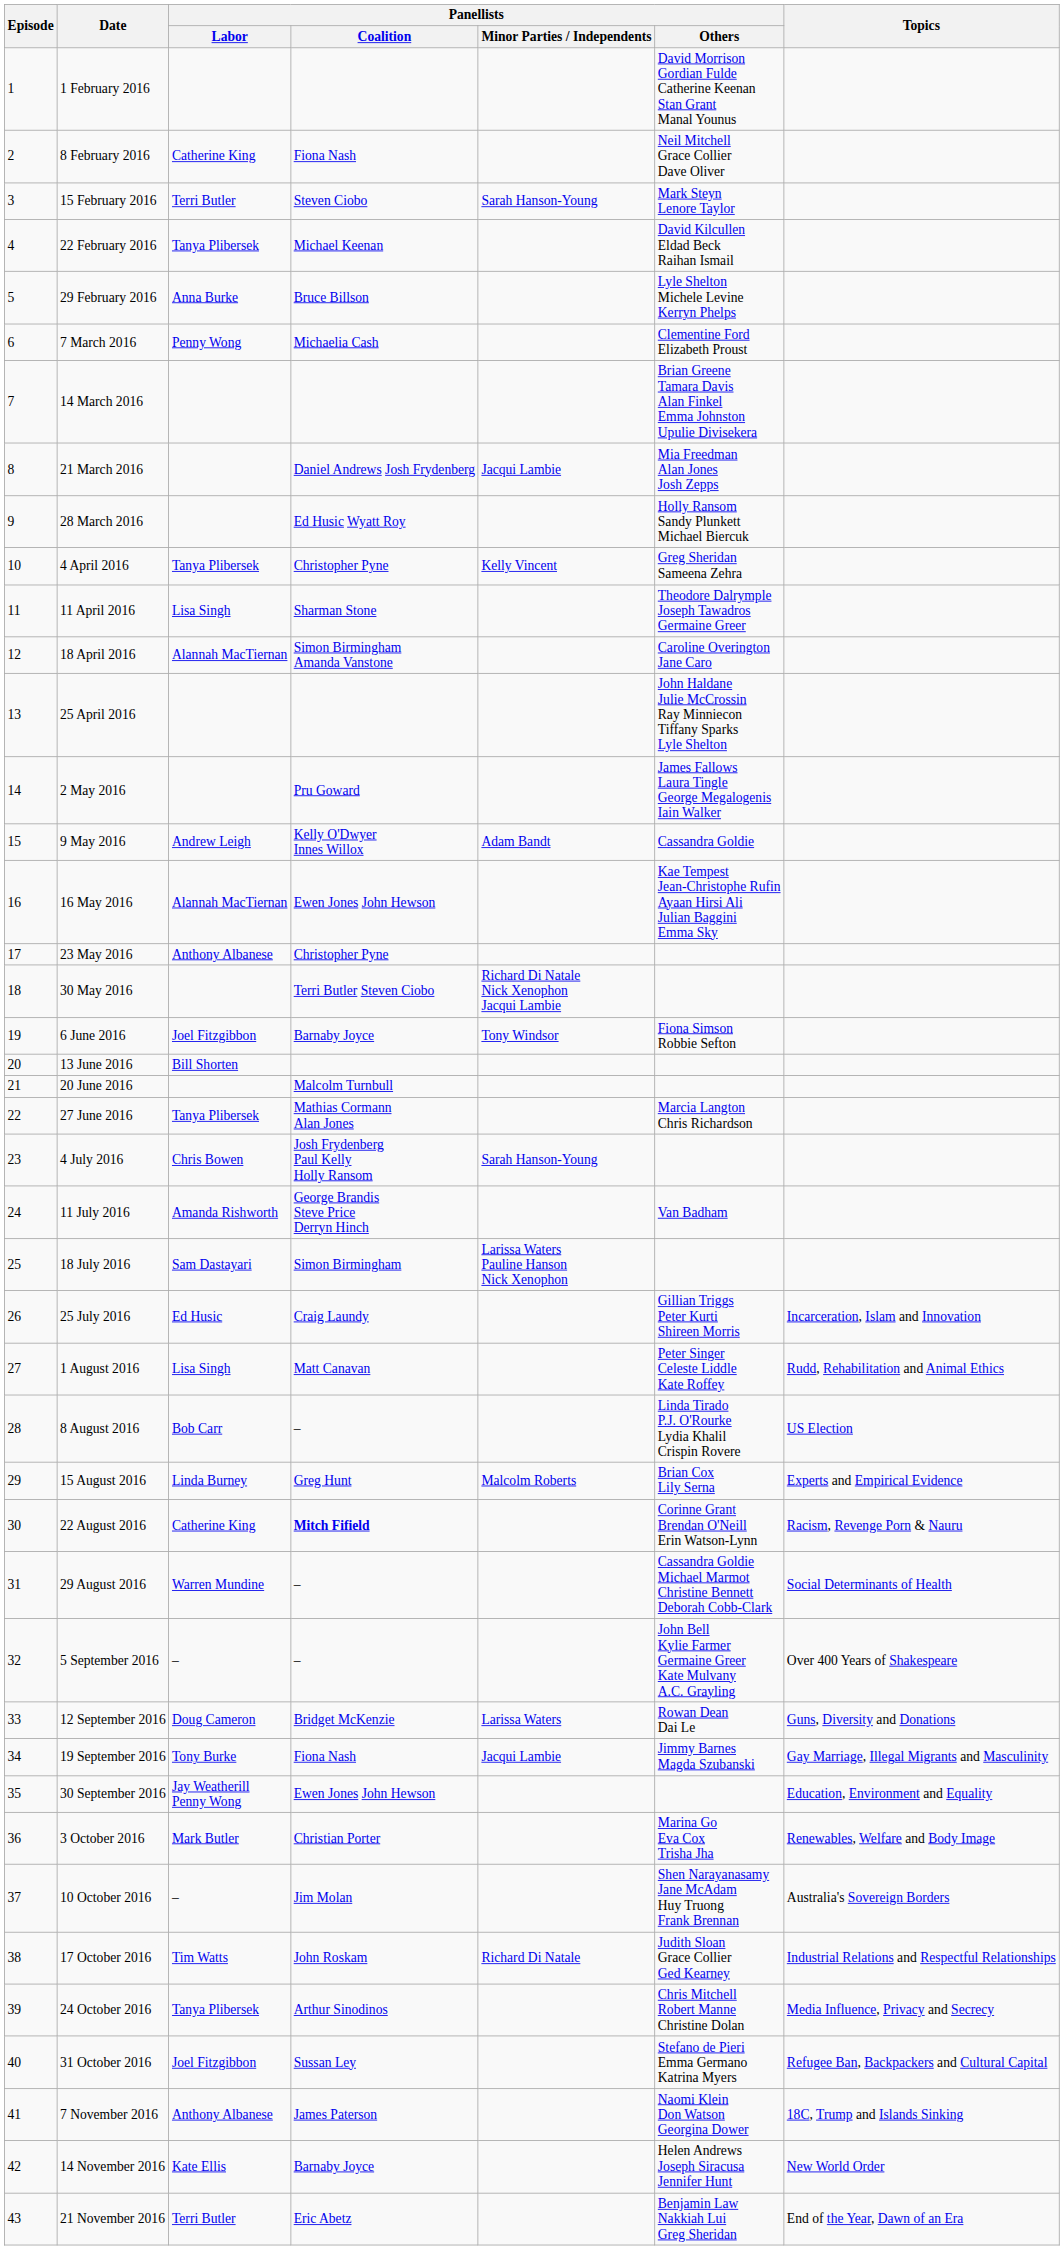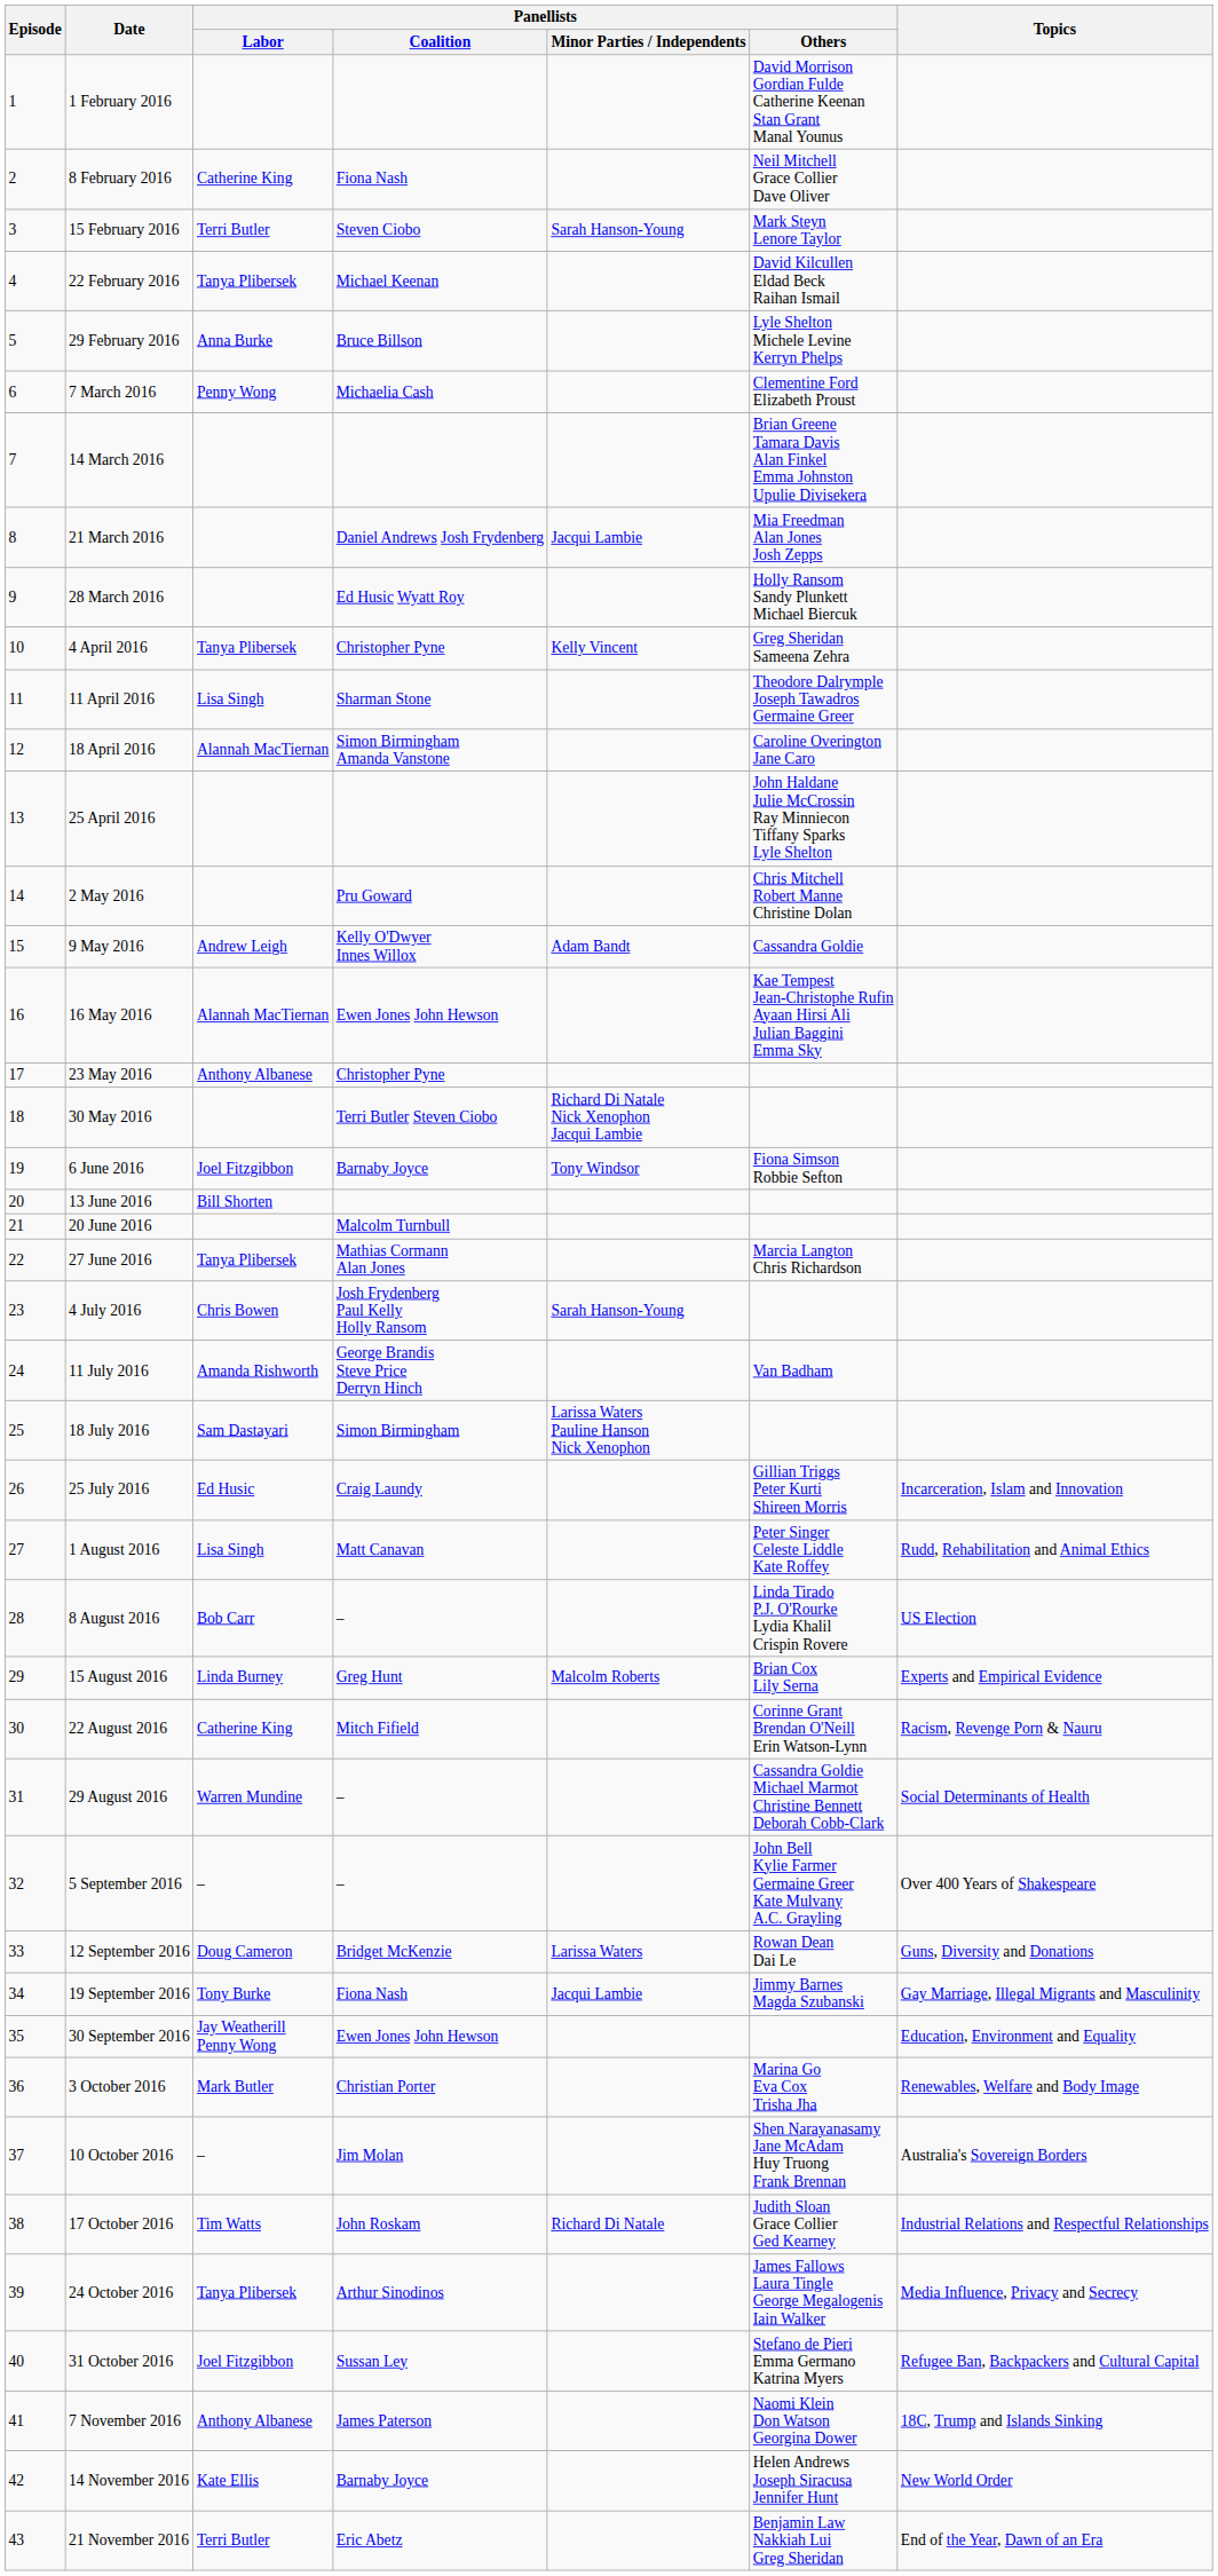2 May 2016 | Panellists / Others: James Fallows Laura Tingle George Megalogenis Iain Walker -> Chris Mitchell Robert Manne Christine Dolan
22 August 2016 | Panellists / Coalition: bold -> normal
24 October 2016 | Panellists / Others: Chris Mitchell Robert Manne Christine Dolan -> James Fallows Laura Tingle George Megalogenis Iain Walker
